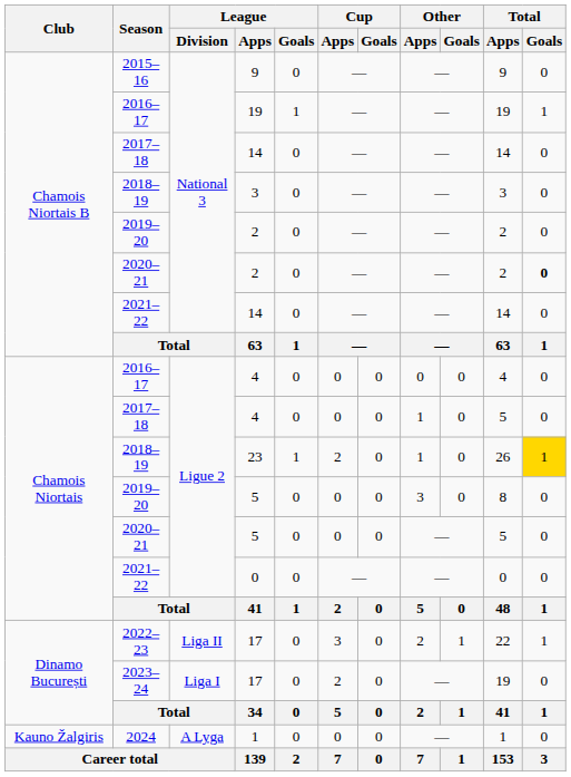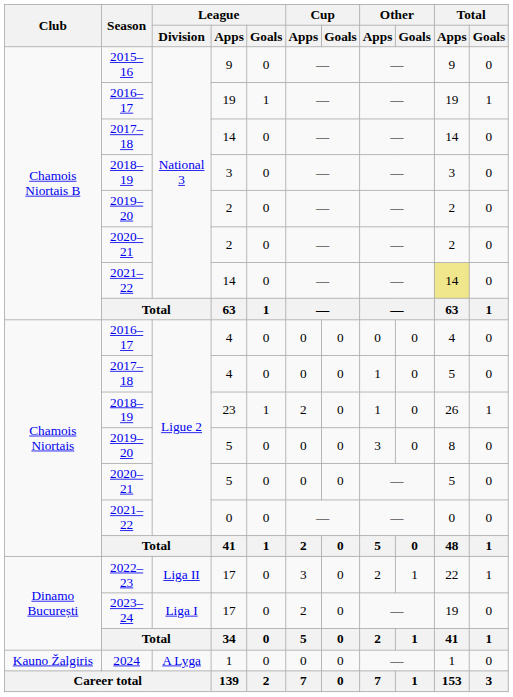2020–21 / 2 | Total / Goals: bold -> normal
2021–22 / 14 | Total / Apps: no background -> khaki background
23 | Total / Goals: gold background -> no background
